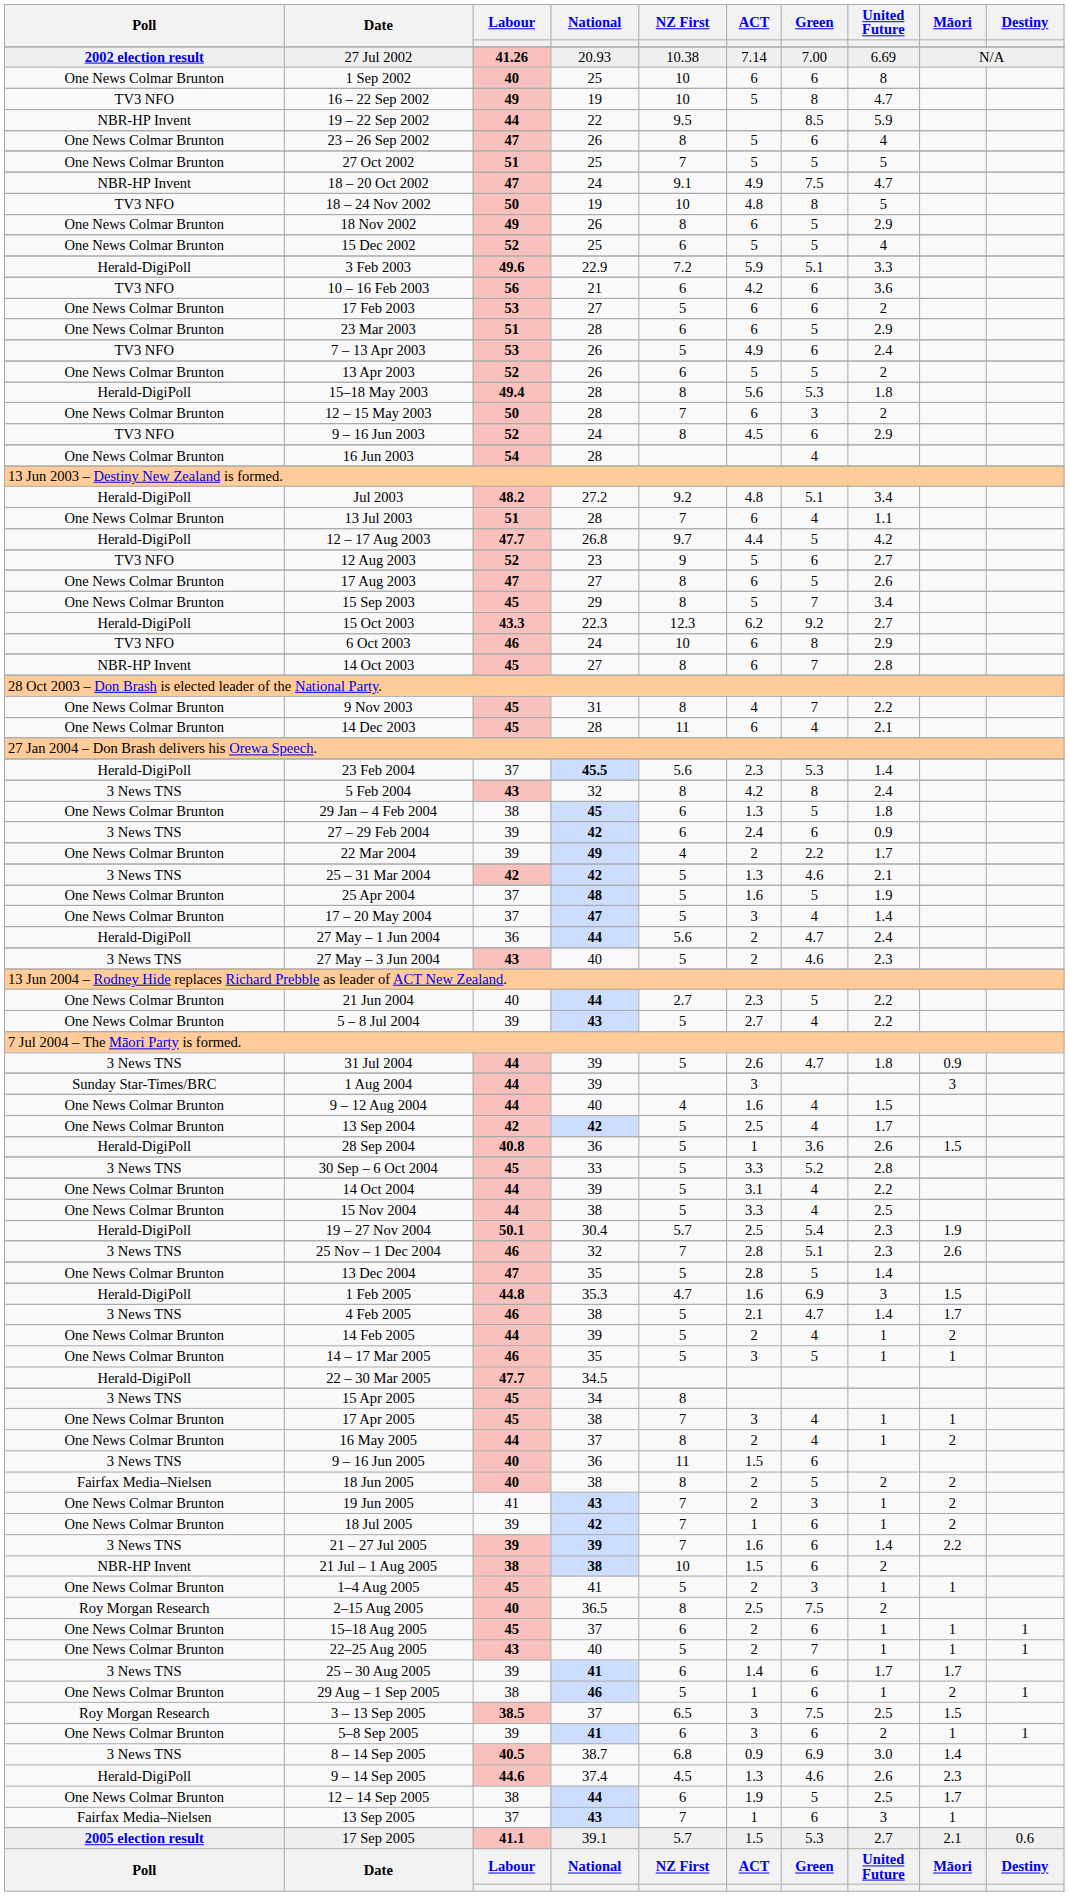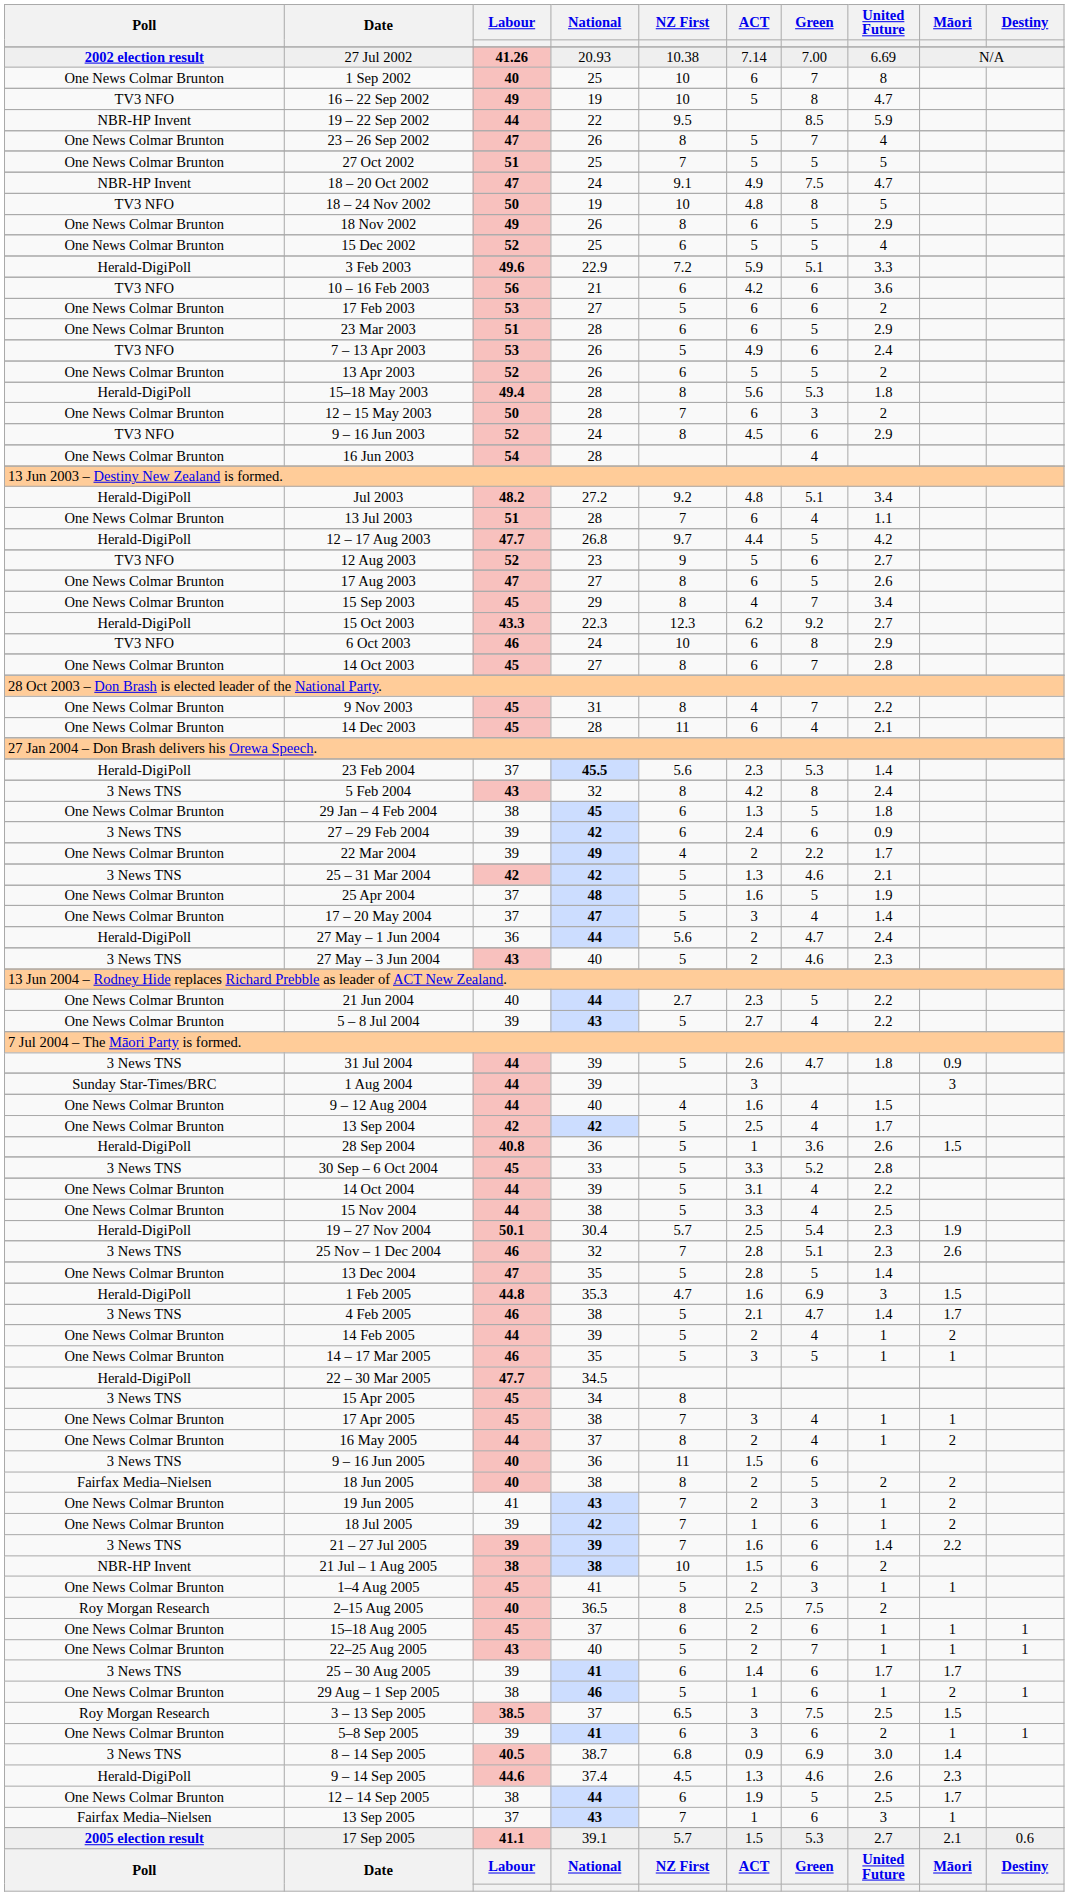1 Sep 2002 | Green: 6 -> 7
23 – 26 Sep 2002 | Green: 6 -> 7
15 Sep 2003 | ACT: 5 -> 4
14 Oct 2003 | Poll: NBR-HP Invent -> One News Colmar Brunton
